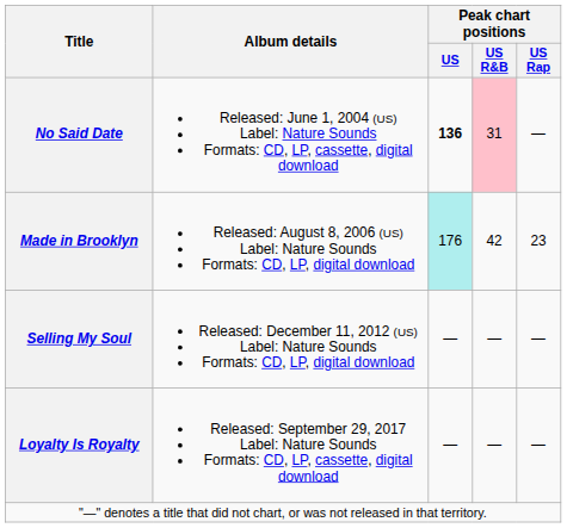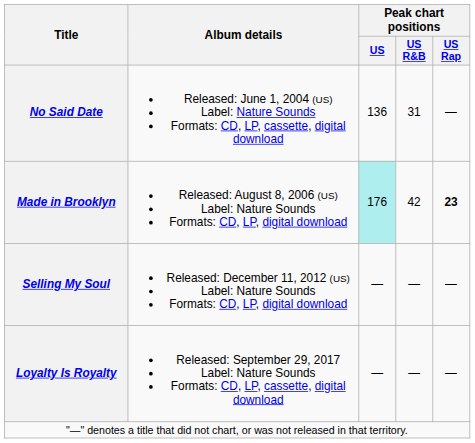No Said Date | Peak chart positions / US: bold -> normal
No Said Date | Peak chart positions / US R&B: pink background -> no background
Made in Brooklyn | Peak chart positions / US Rap: normal -> bold
